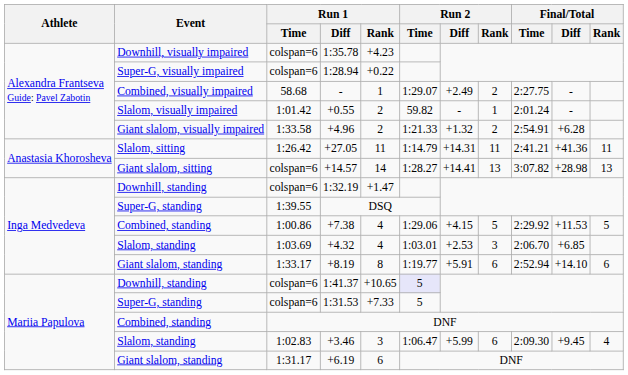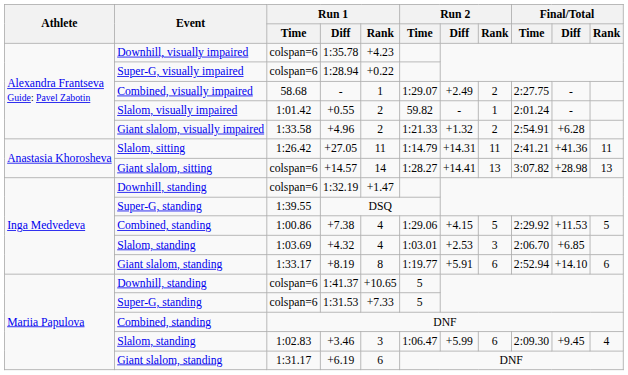1:41.37 | Run 2 / Time: lavender background -> no background
